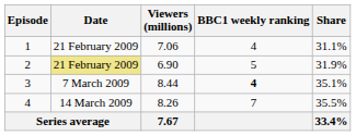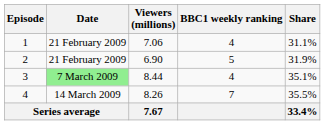2 | Date: khaki background -> no background
3 | Date: no background -> lightgreen background
3 | BBC1 weekly ranking: bold -> normal
